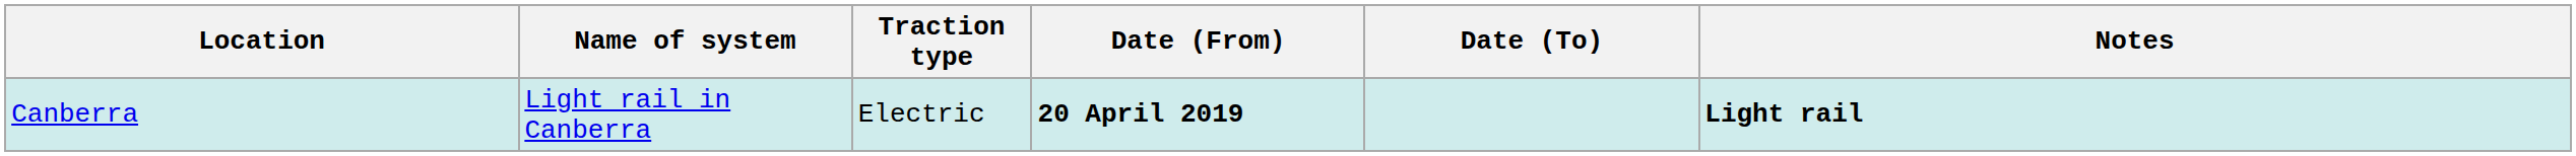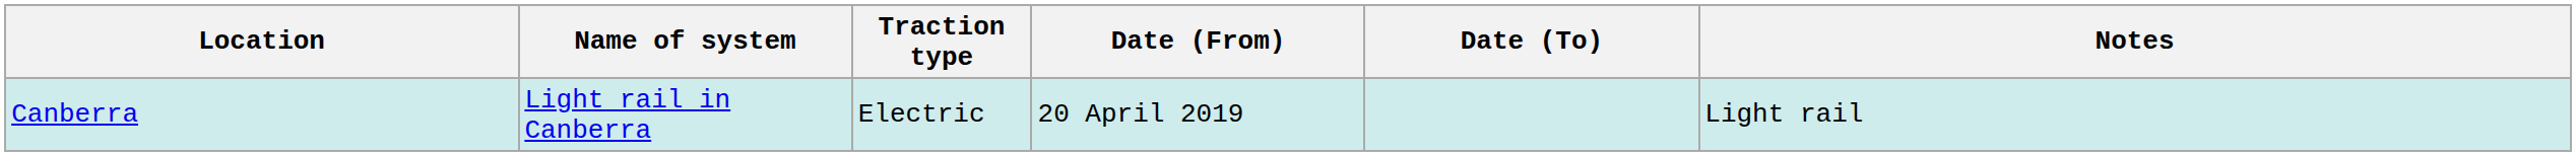Canberra | Date (From): bold -> normal
Canberra | Notes: bold -> normal
